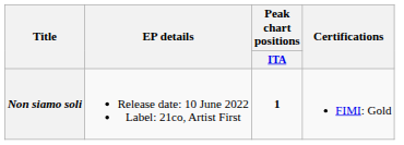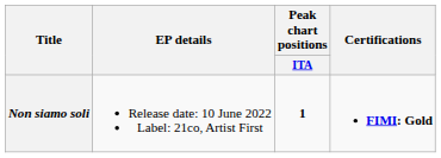Non siamo soli | Certifications: normal -> bold
